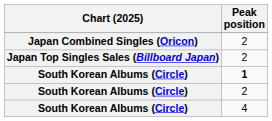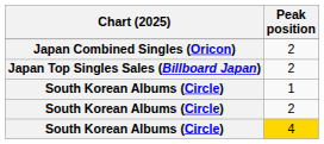row 4 | Peak position: bold -> normal
row 6 | Peak position: no background -> gold background
